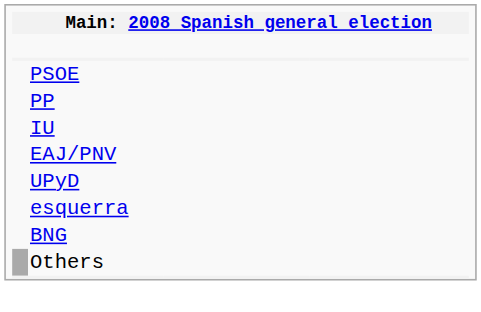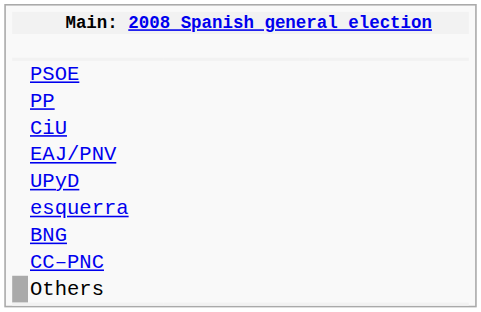- row: IU
+ row: CiU
+ row: CC–PNC
